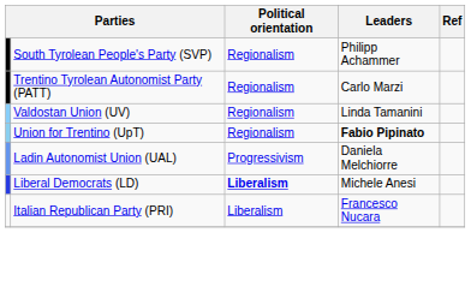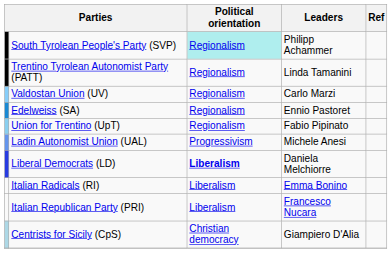South Tyrolean People's Party (SVP) | Political orientation: no background -> paleturquoise background
Trentino Tyrolean Autonomist Party (PATT) | Leaders: Carlo Marzi -> Linda Tamanini
Valdostan Union (UV) | Leaders: Linda Tamanini -> Carlo Marzi
+ row: Edelweiss (SA) | Regionalism | Ennio Pastoret
Union for Trentino (UpT) | Leaders: bold -> normal
Ladin Autonomist Union (UAL) | Leaders: Daniela Melchiorre -> Michele Anesi
Liberal Democrats (LD) | Leaders: Michele Anesi -> Daniela Melchiorre
+ row: Italian Radicals (RI) | Liberalism | Emma Bonino
+ row: Centrists for Sicily (CpS) | Christian democracy | Giampiero D'Alia
